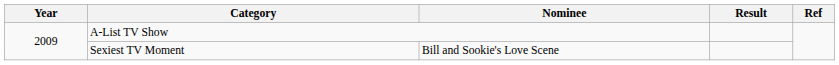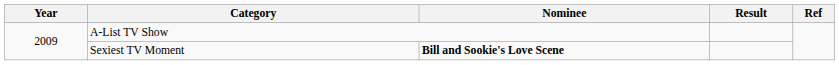Sexiest TV Moment | Nominee: normal -> bold
